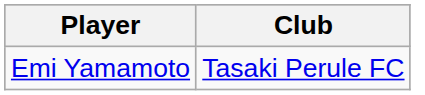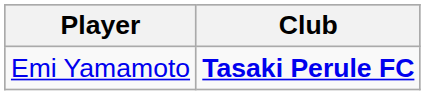Emi Yamamoto | Club: normal -> bold
